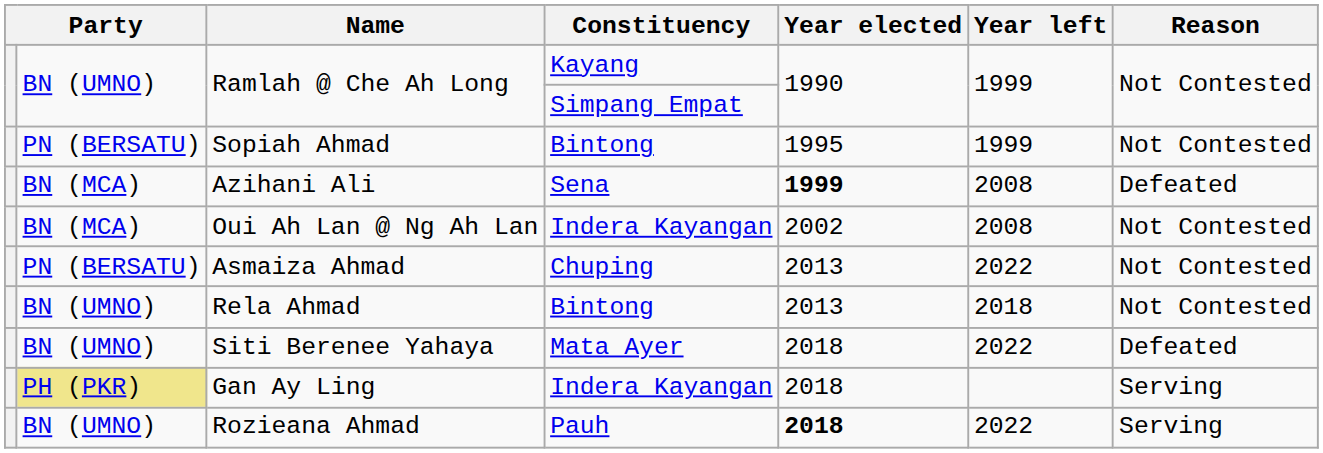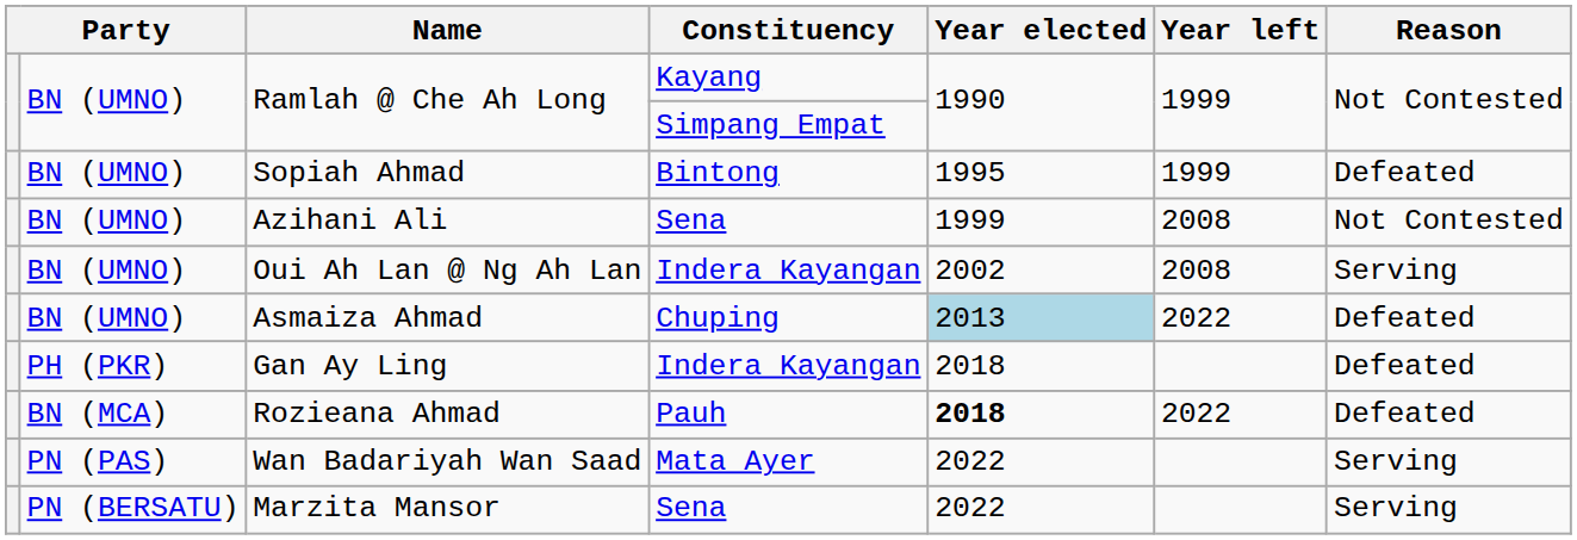Sopiah Ahmad | column 2: PN (BERSATU) -> BN (UMNO)
Sopiah Ahmad | Reason: Not Contested -> Defeated
Azihani Ali | column 2: BN (MCA) -> BN (UMNO)
Azihani Ali | Year elected: bold -> normal
Azihani Ali | Reason: Defeated -> Not Contested
Oui Ah Lan @ Ng Ah Lan | column 2: BN (MCA) -> BN (UMNO)
Oui Ah Lan @ Ng Ah Lan | Reason: Not Contested -> Serving
Asmaiza Ahmad | column 2: PN (BERSATU) -> BN (UMNO)
Asmaiza Ahmad | Year elected: no background -> lightblue background
Asmaiza Ahmad | Reason: Not Contested -> Defeated
- row: BN (UMNO) | Rela Ahmad | Bintong | 2013 | 2018 | Not Contested
- row: BN (UMNO) | Siti Berenee Yahaya | Mata Ayer | 2018 | 2022 | Defeated
Gan Ay Ling | column 2: khaki background -> no background
Gan Ay Ling | Reason: Serving -> Defeated
Rozieana Ahmad | column 2: BN (UMNO) -> BN (MCA)
Rozieana Ahmad | Reason: Serving -> Defeated
+ row: PN (PAS) | Wan Badariyah Wan Saad | Mata Ayer | 2022 | Serving
+ row: PN (BERSATU) | Marzita Mansor | Sena | 2022 | Serving
